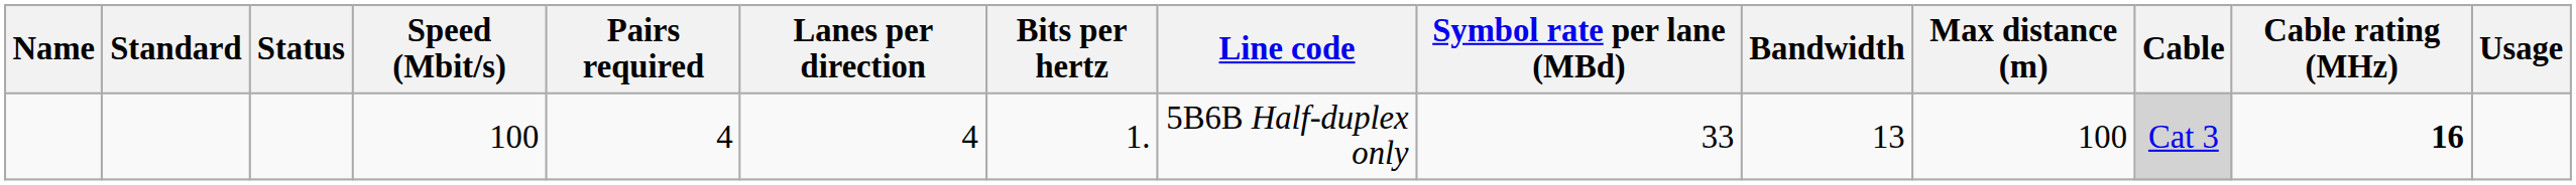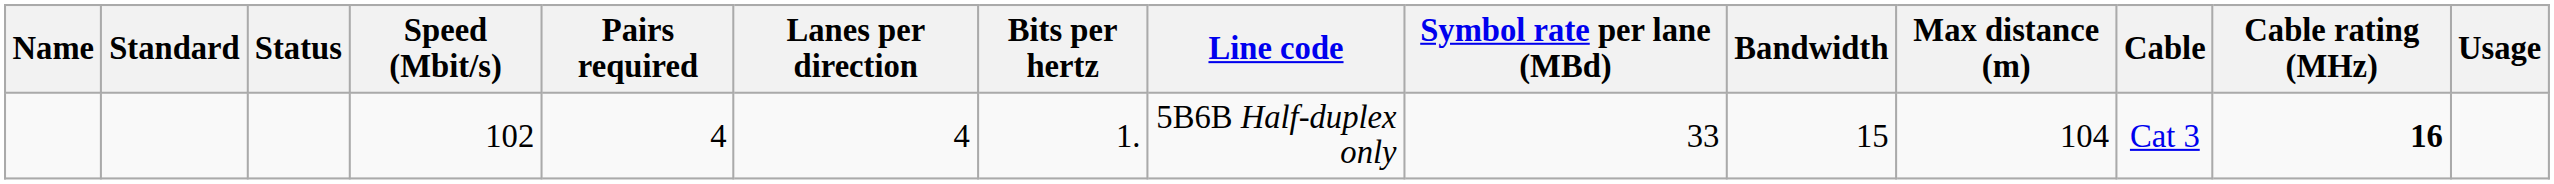row 2 | Speed (Mbit/s): 100 -> 102
row 2 | Bandwidth: 13 -> 15
row 2 | Max distance (m): 100 -> 104
row 2 | Cable: lightgrey background -> no background
